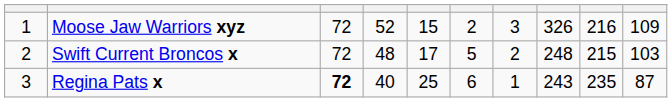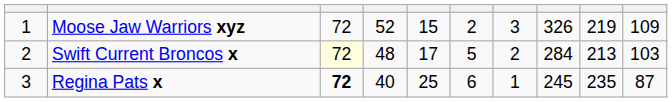Moose Jaw Warriors xyz | column 9: 216 -> 219
Swift Current Broncos x | column 3: no background -> lightyellow background
Swift Current Broncos x | column 8: 248 -> 284
Swift Current Broncos x | column 9: 215 -> 213
Regina Pats x | column 8: 243 -> 245
